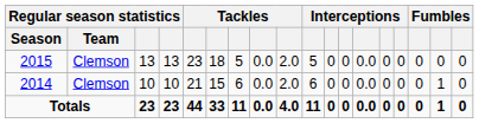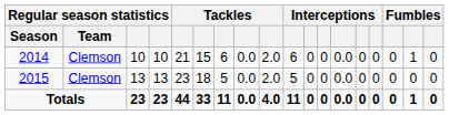rows swapped: 2014 <-> 2015
